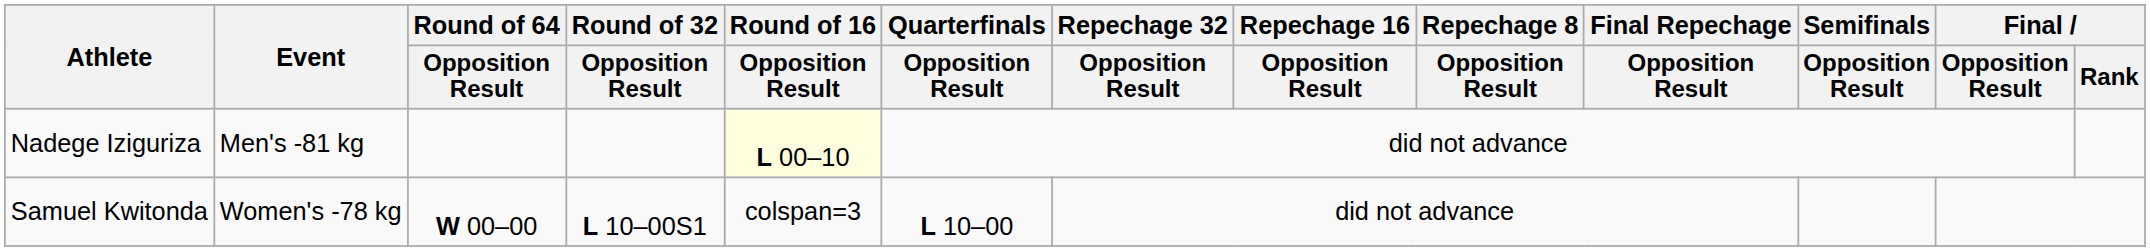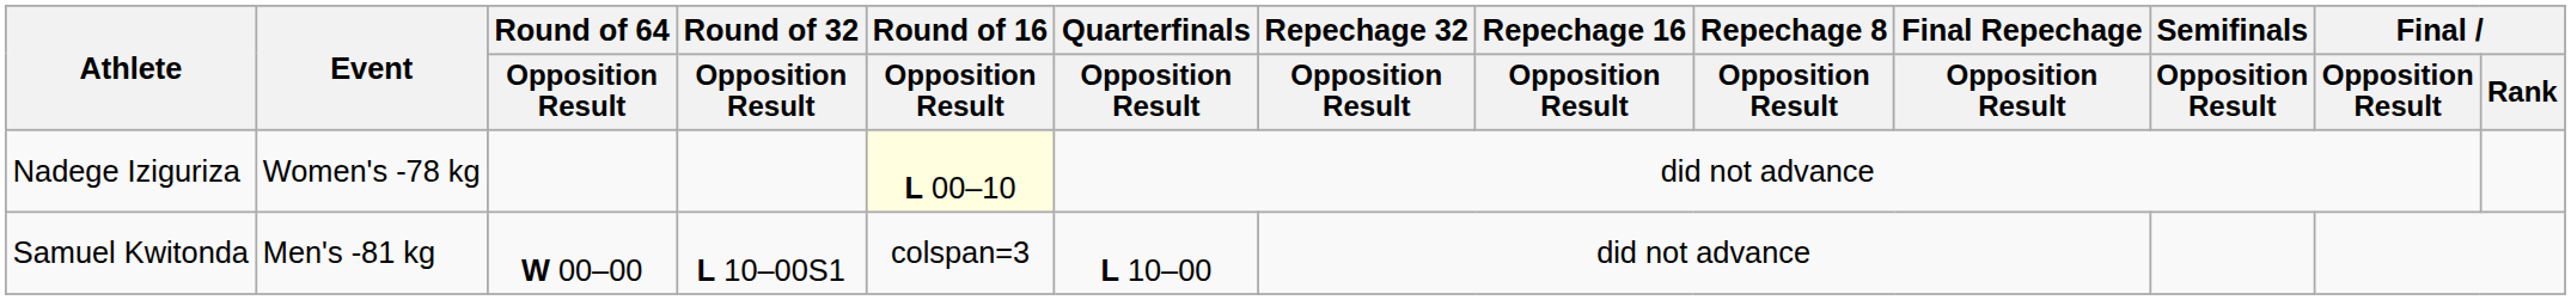Nadege Iziguriza | Event: Men's -81 kg -> Women's -78 kg
Samuel Kwitonda | Event: Women's -78 kg -> Men's -81 kg
